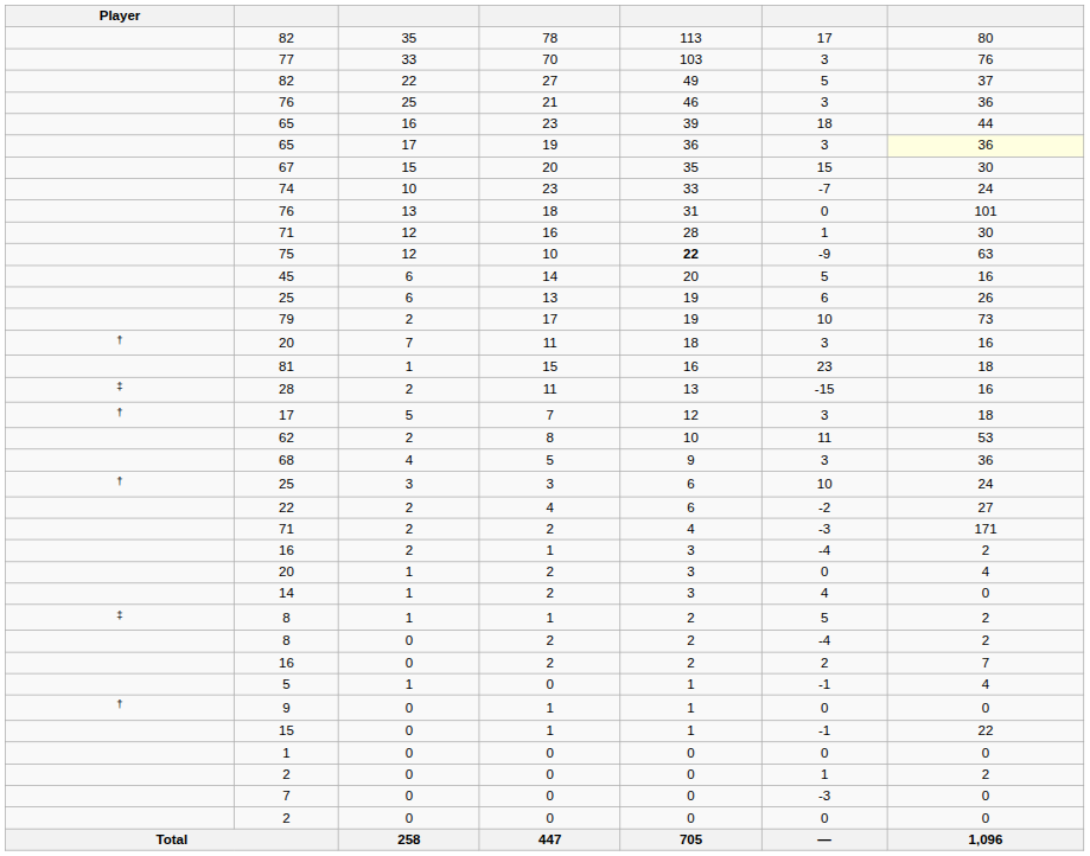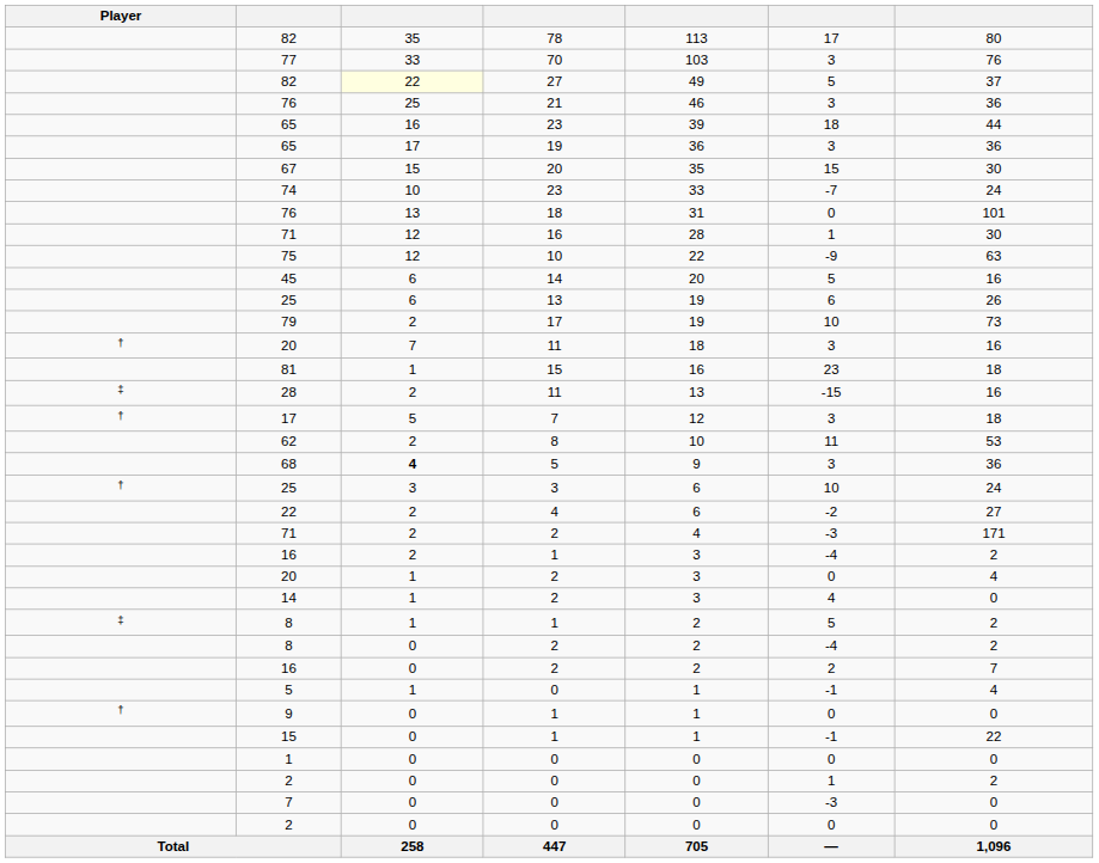82 / 27 | column 3: no background -> lightyellow background
65 / 19 | column 7: lightyellow background -> no background
75 | column 5: bold -> normal
68 | column 3: normal -> bold
